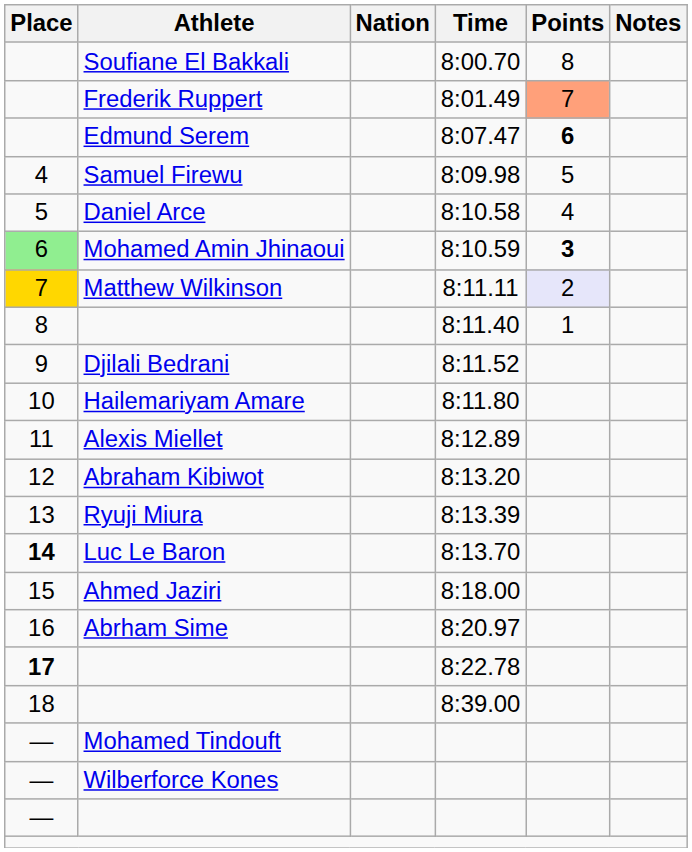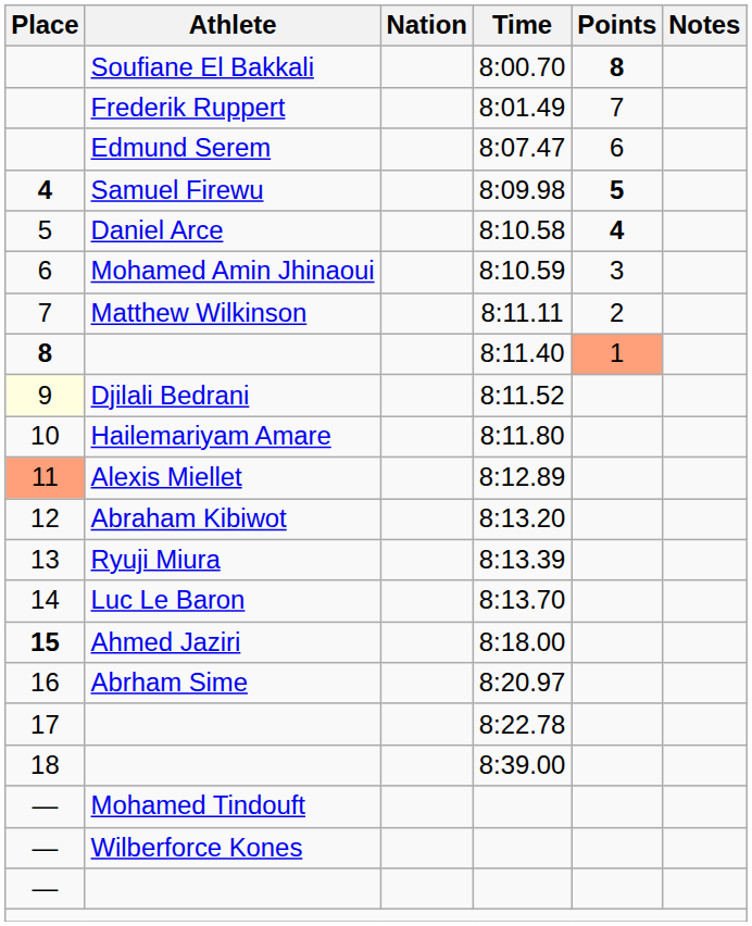8:00.70 | Points: normal -> bold
8:01.49 | Points: lightsalmon background -> no background
8:07.47 | Points: bold -> normal
8:09.98 | Place: normal -> bold
8:09.98 | Points: normal -> bold
8:10.58 | Points: normal -> bold
8:10.59 | Place: lightgreen background -> no background
8:10.59 | Points: bold -> normal
8:11.11 | Place: gold background -> no background
8:11.11 | Points: lavender background -> no background
8:11.40 | Place: normal -> bold
8:11.40 | Points: no background -> lightsalmon background
8:11.52 | Place: no background -> lightyellow background
8:12.89 | Place: no background -> lightsalmon background
8:13.70 | Place: bold -> normal
8:18.00 | Place: normal -> bold
8:22.78 | Place: bold -> normal
